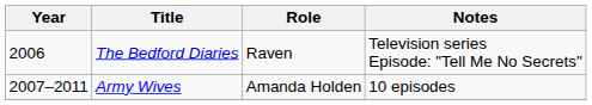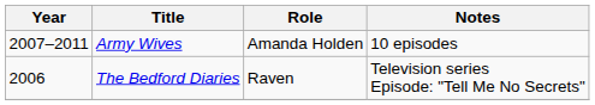rows swapped: The Bedford Diaries <-> Army Wives
